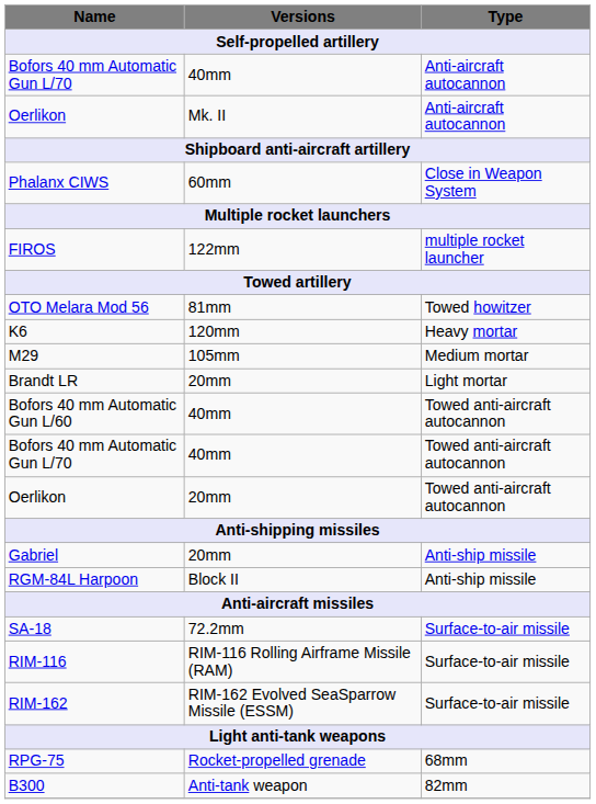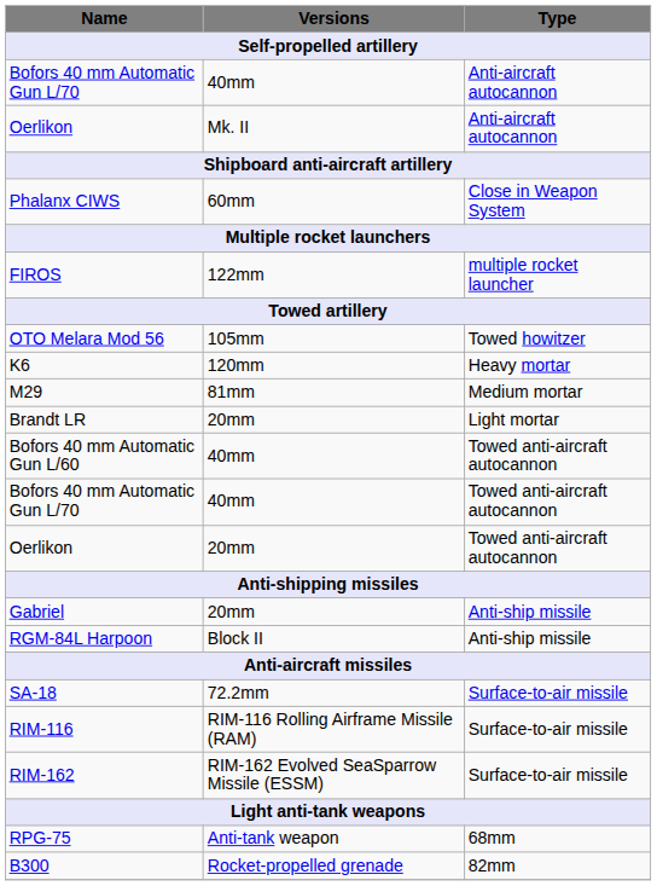OTO Melara Mod 56 | Versions: 81mm -> 105mm
M29 | Versions: 105mm -> 81mm
RPG-75 | Versions: Rocket-propelled grenade -> Anti-tank weapon
B300 | Versions: Anti-tank weapon -> Rocket-propelled grenade
